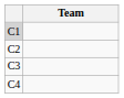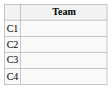C1 | column 1: lightgrey background -> no background
